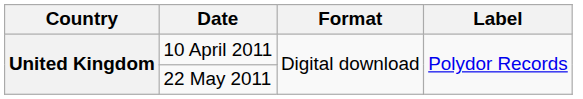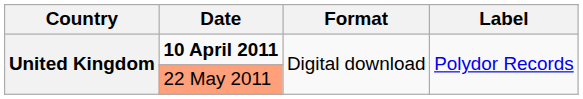10 April 2011 | Date: normal -> bold
22 May 2011 | Date: no background -> lightsalmon background
